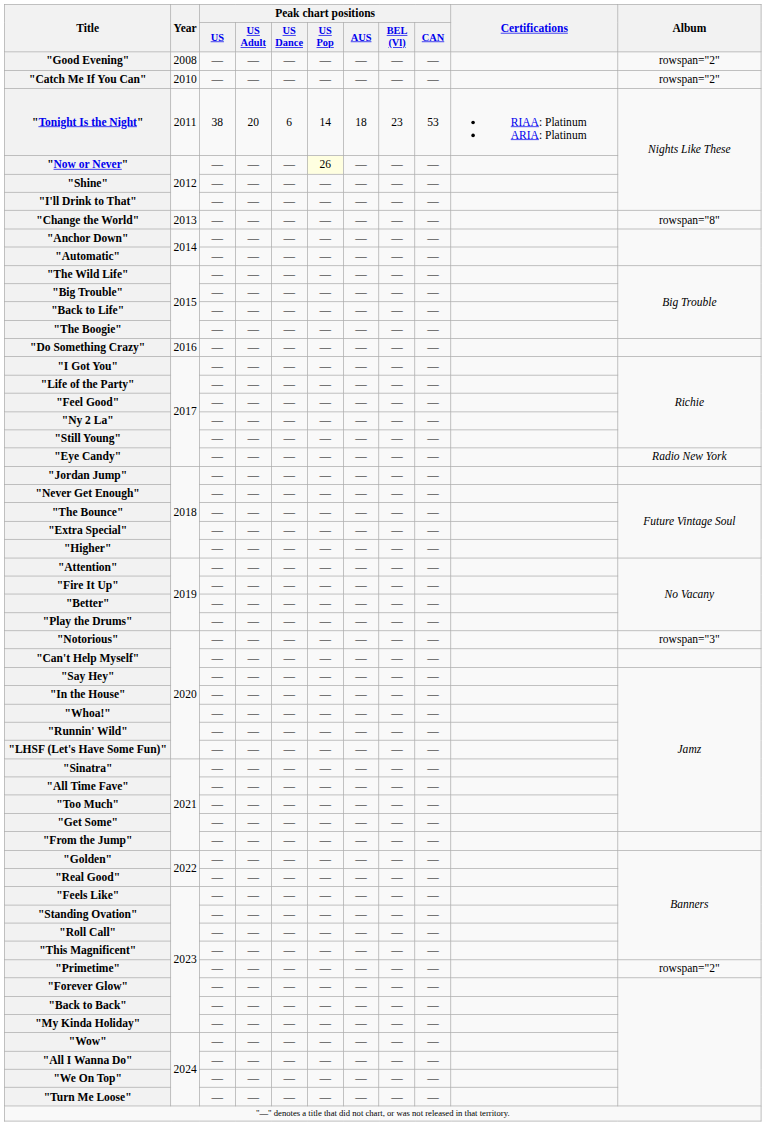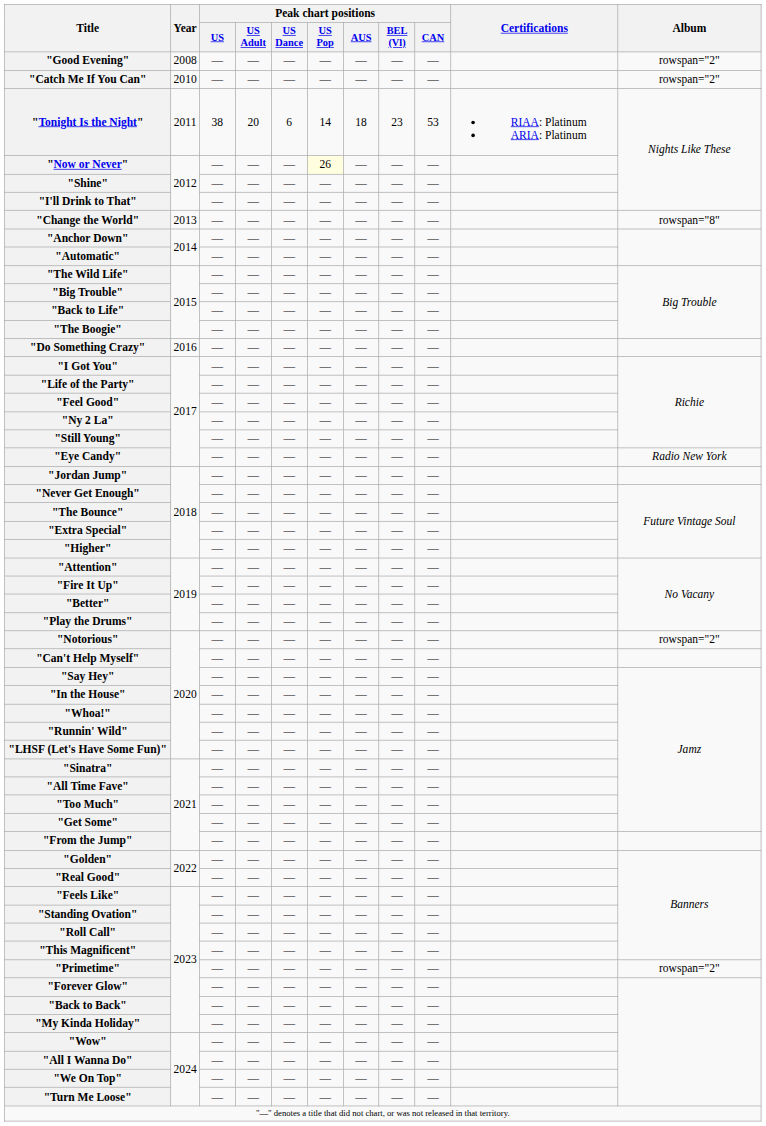"Notorious" | Album: rowspan="3" -> rowspan="2"
